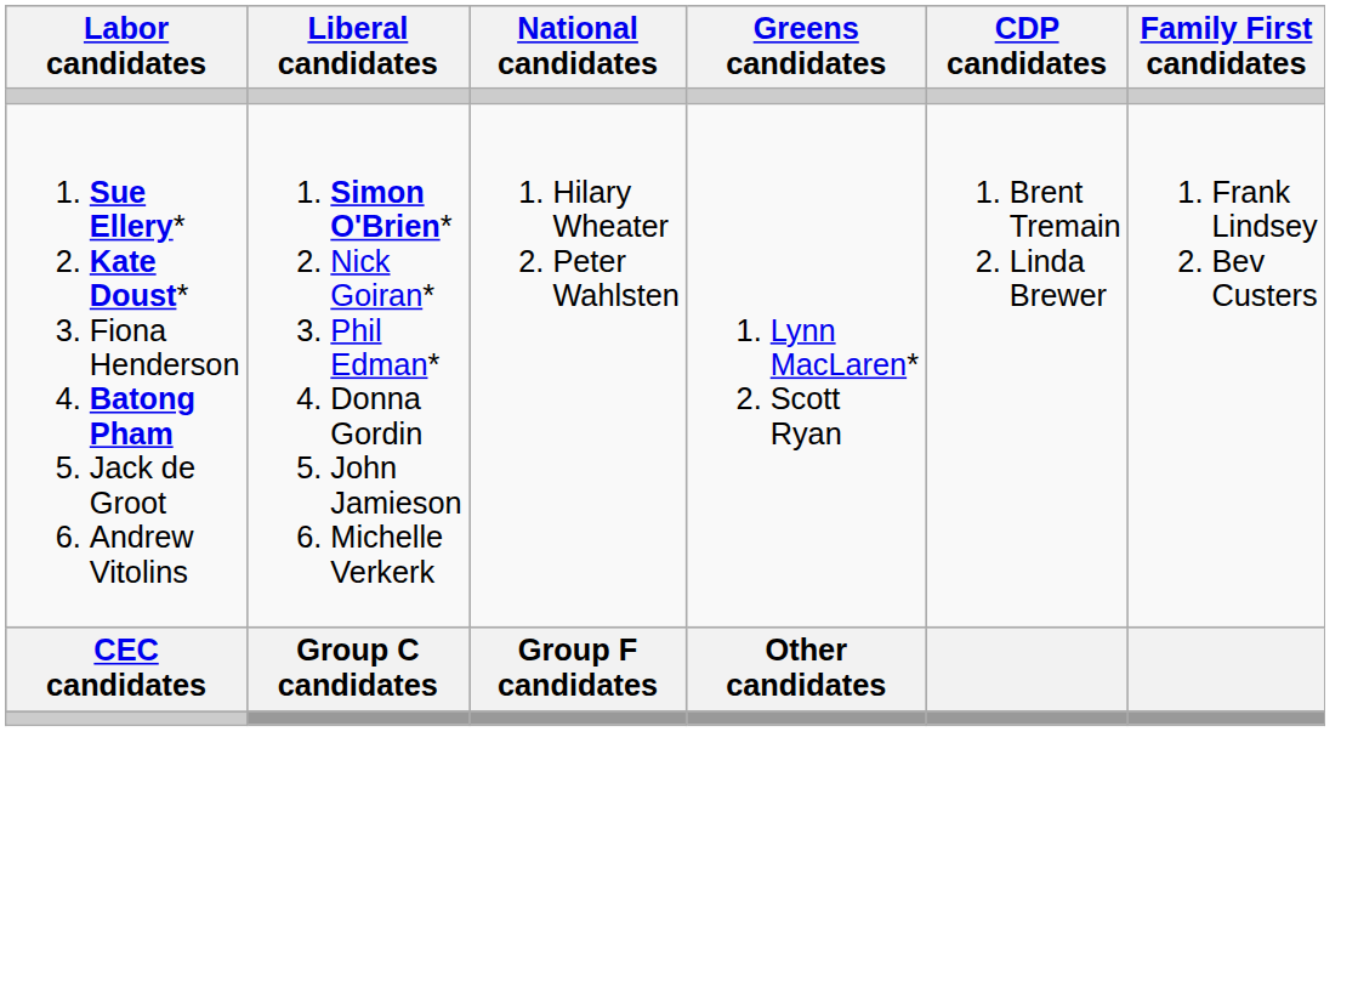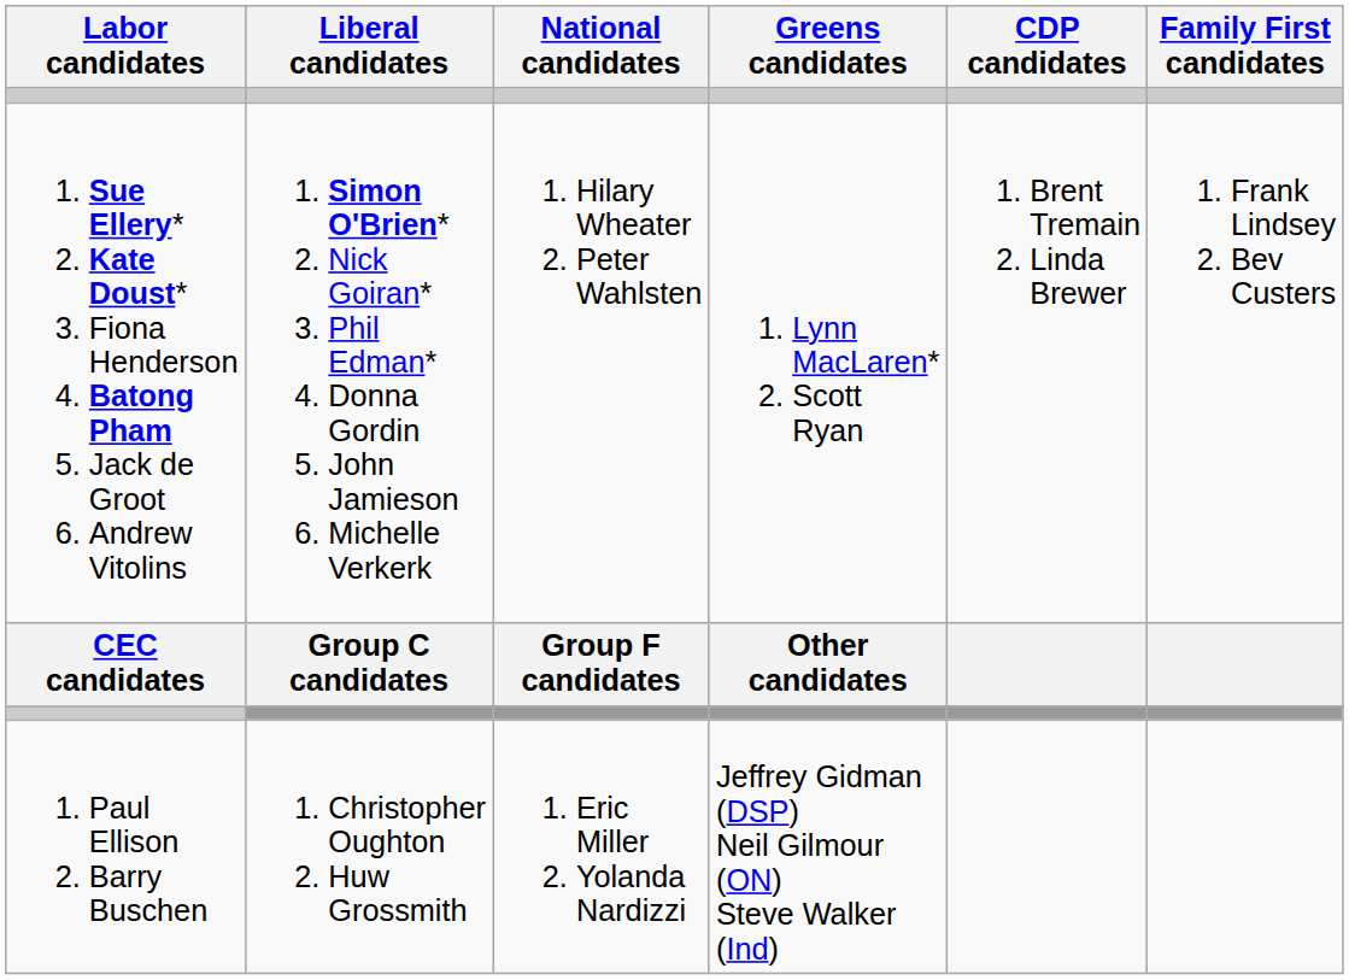+ row: Paul Ellison Barry Buschen | Christopher Oughton Huw Grossmith | Eric Miller Yolanda Nardizzi | Jeffrey Gidman (DSP) Neil Gilmour (ON) Steve Walker (Ind)
